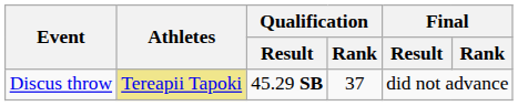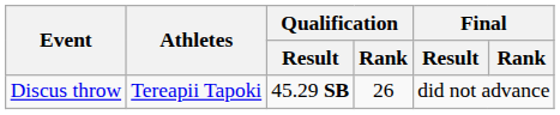Discus throw | Athletes: khaki background -> no background
Discus throw | Qualification / Rank: 37 -> 26
